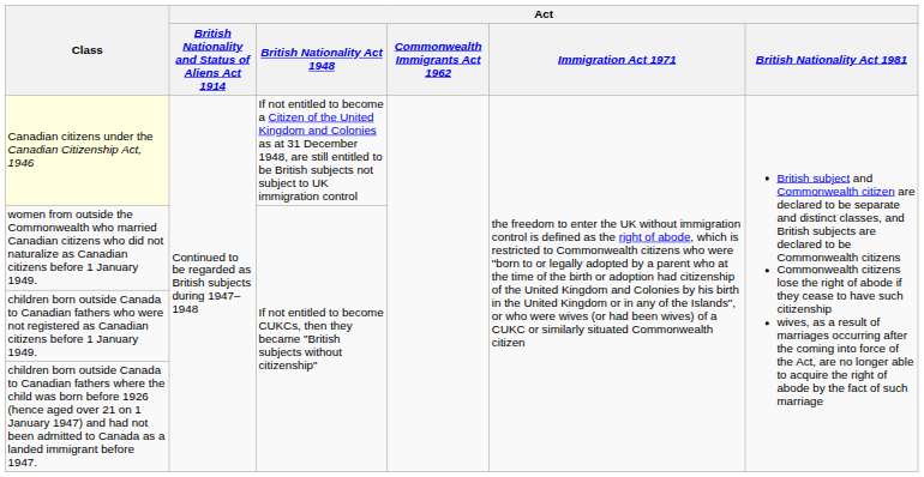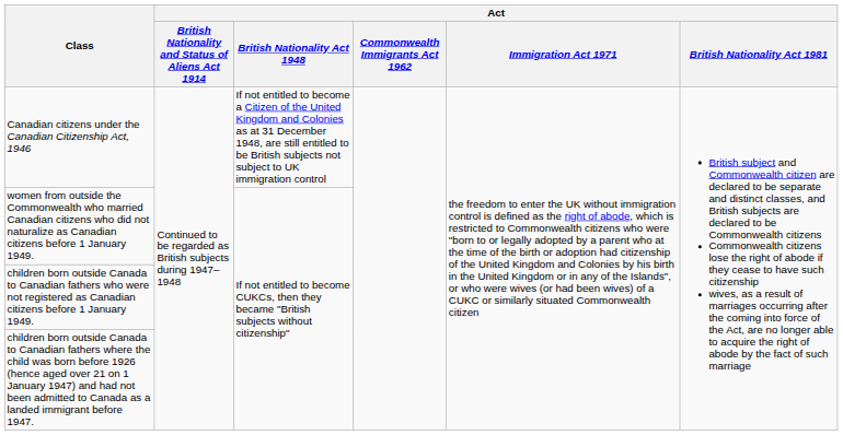Canadian citizens under the Canadian Citizenship Act, 1946 | Class: lightyellow background -> no background
